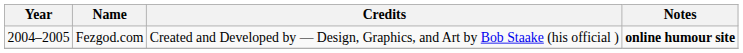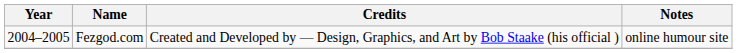Fezgod.com | Notes: bold -> normal
